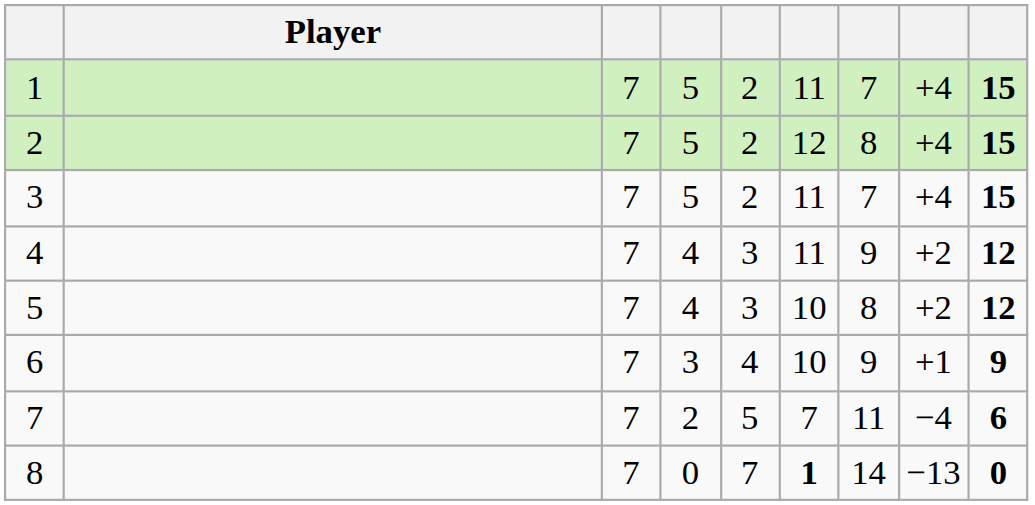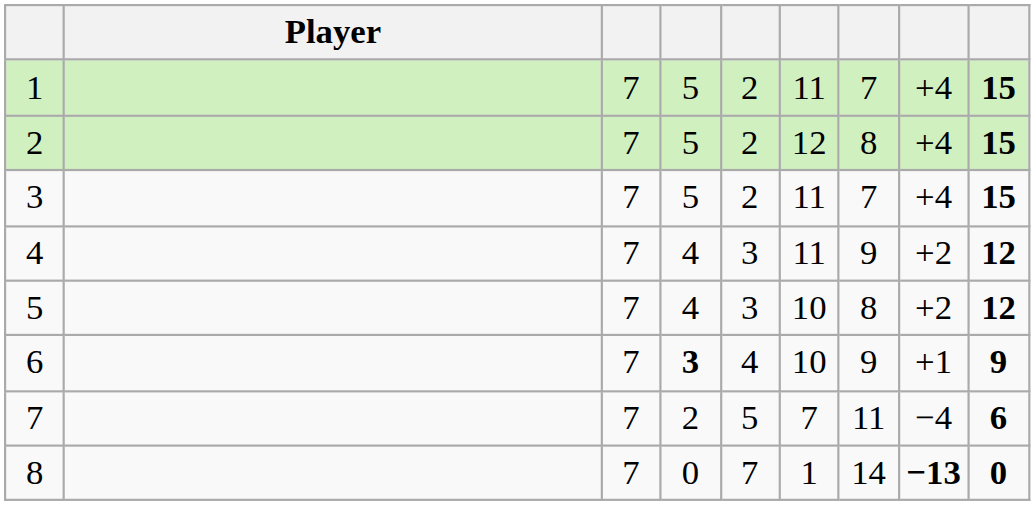row 7 | column 4: normal -> bold
row 9 | column 6: bold -> normal
row 9 | column 8: normal -> bold
